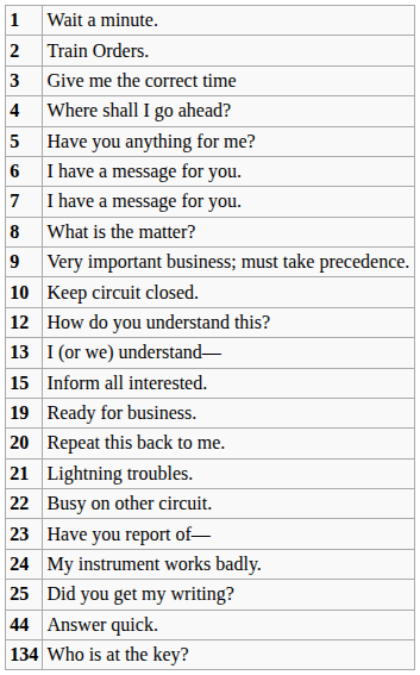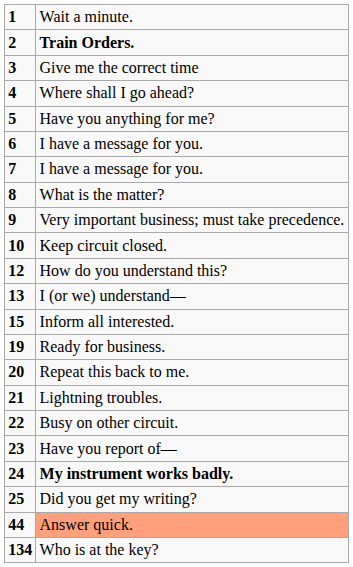row 2 | column 2: normal -> bold
row 19 | column 2: normal -> bold
row 21 | column 2: no background -> lightsalmon background
